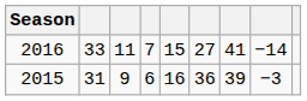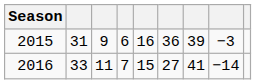rows swapped: 2016 <-> 2015
